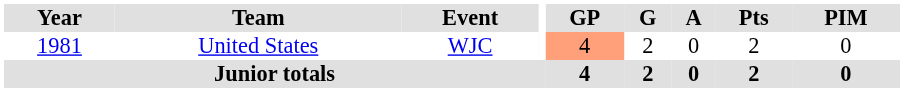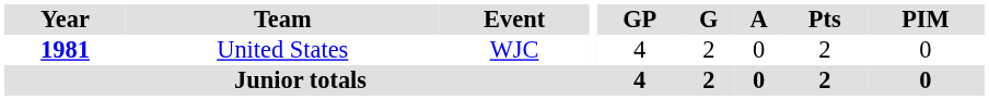United States | Year: normal -> bold
United States | GP: lightsalmon background -> no background
